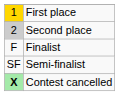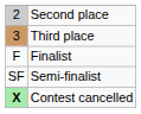- row: 1 | First place
+ row: 3 | Third place
